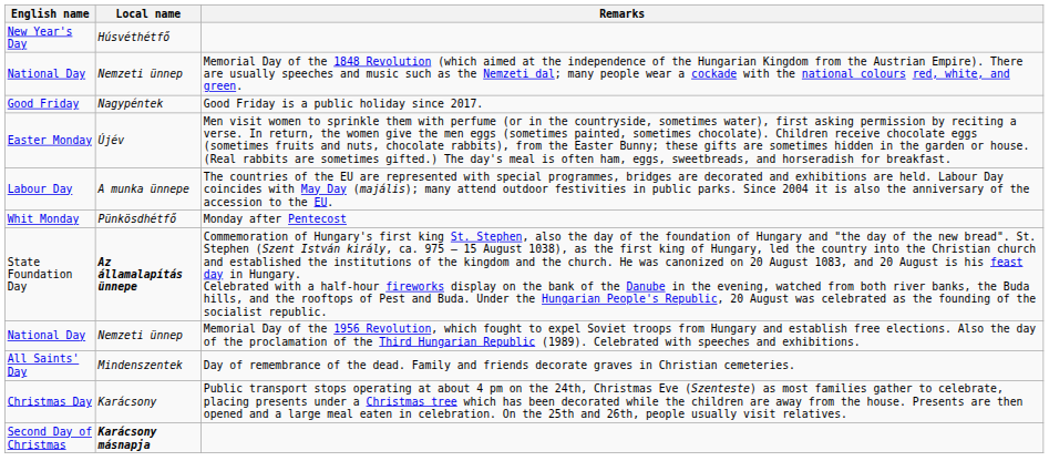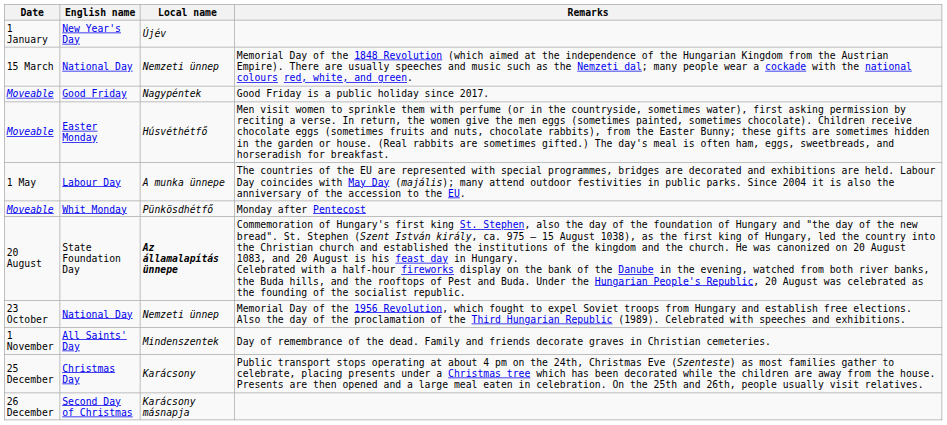+ column: Date | 1 January | 15 March | Moveable | Moveable | 1 May | Moveable | 20 August | 23 October | 1 November | 25 December | 26 December
New Year's Day | Local name: Húsvéthétfő -> Újév
Easter Monday | Local name: Újév -> Húsvéthétfő
Second Day of Christmas | Local name: bold -> normal
